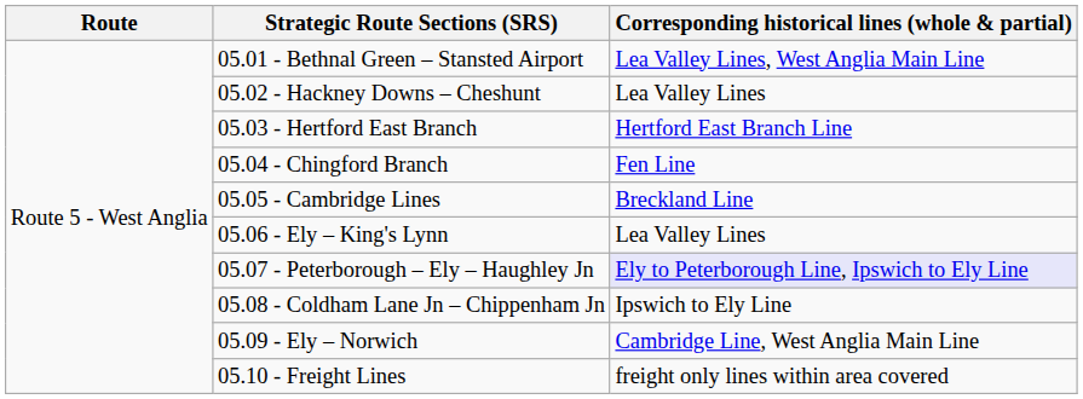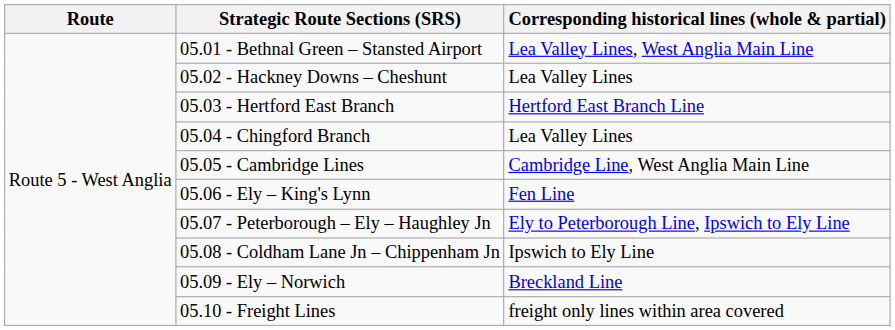05.04 - Chingford Branch | Corresponding historical lines (whole & partial): Fen Line -> Lea Valley Lines
05.05 - Cambridge Lines | Corresponding historical lines (whole & partial): Breckland Line -> Cambridge Line, West Anglia Main Line
05.06 - Ely – King's Lynn | Corresponding historical lines (whole & partial): Lea Valley Lines -> Fen Line
05.07 - Peterborough – Ely – Haughley Jn | Corresponding historical lines (whole & partial): lavender background -> no background
05.09 - Ely – Norwich | Corresponding historical lines (whole & partial): Cambridge Line, West Anglia Main Line -> Breckland Line
